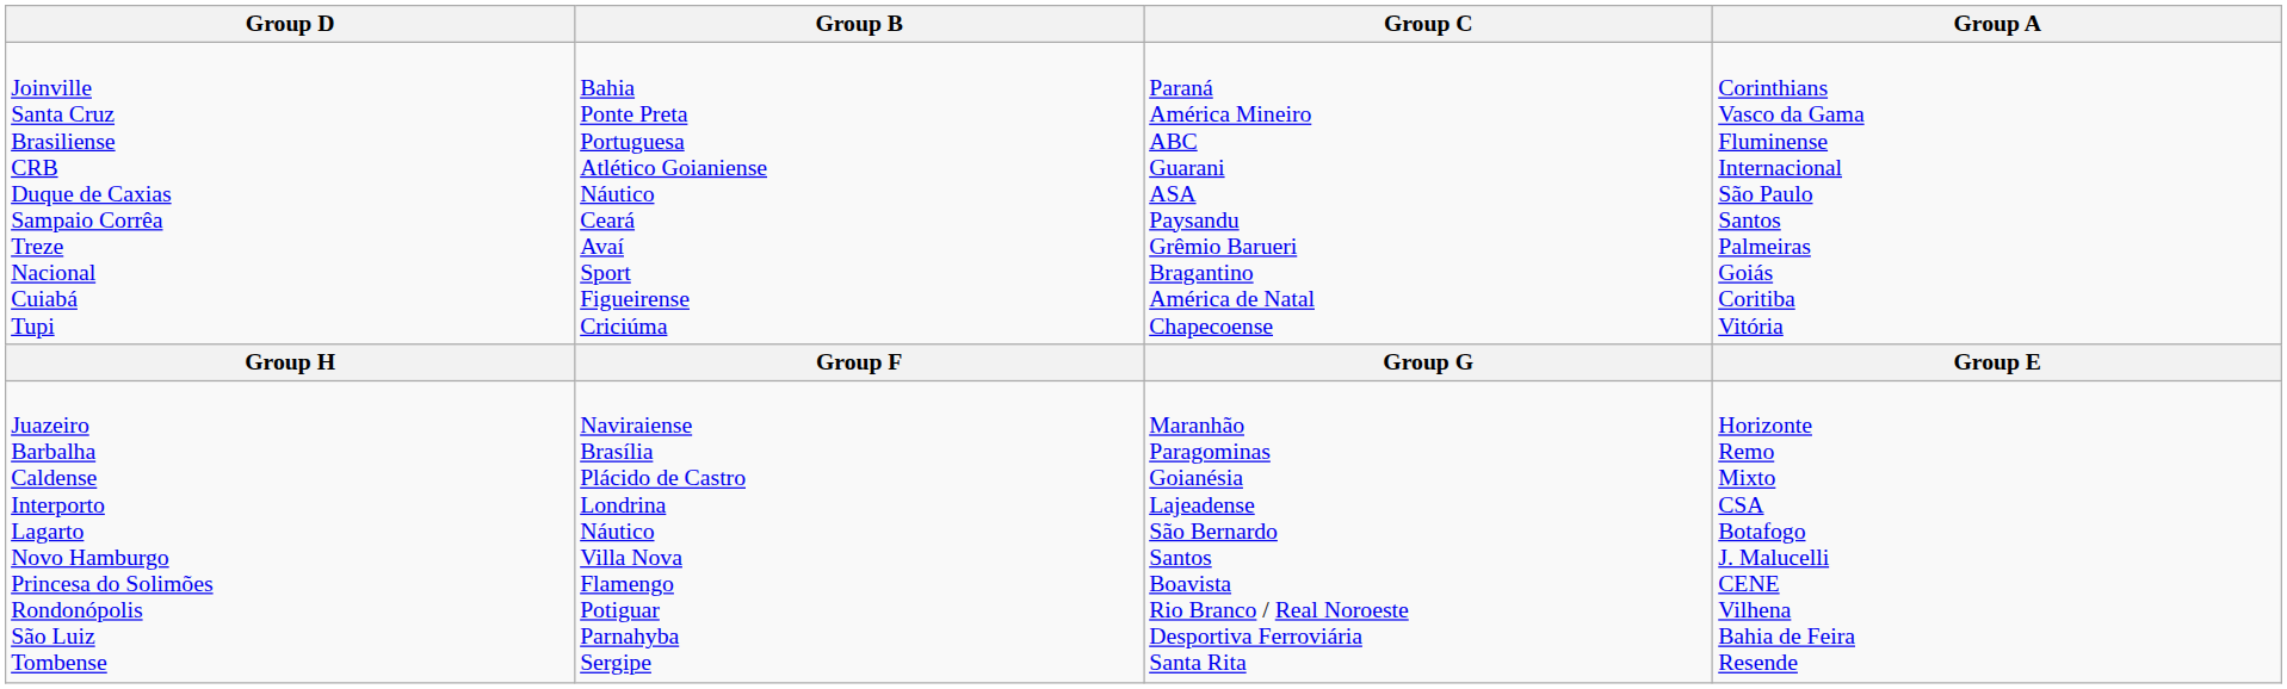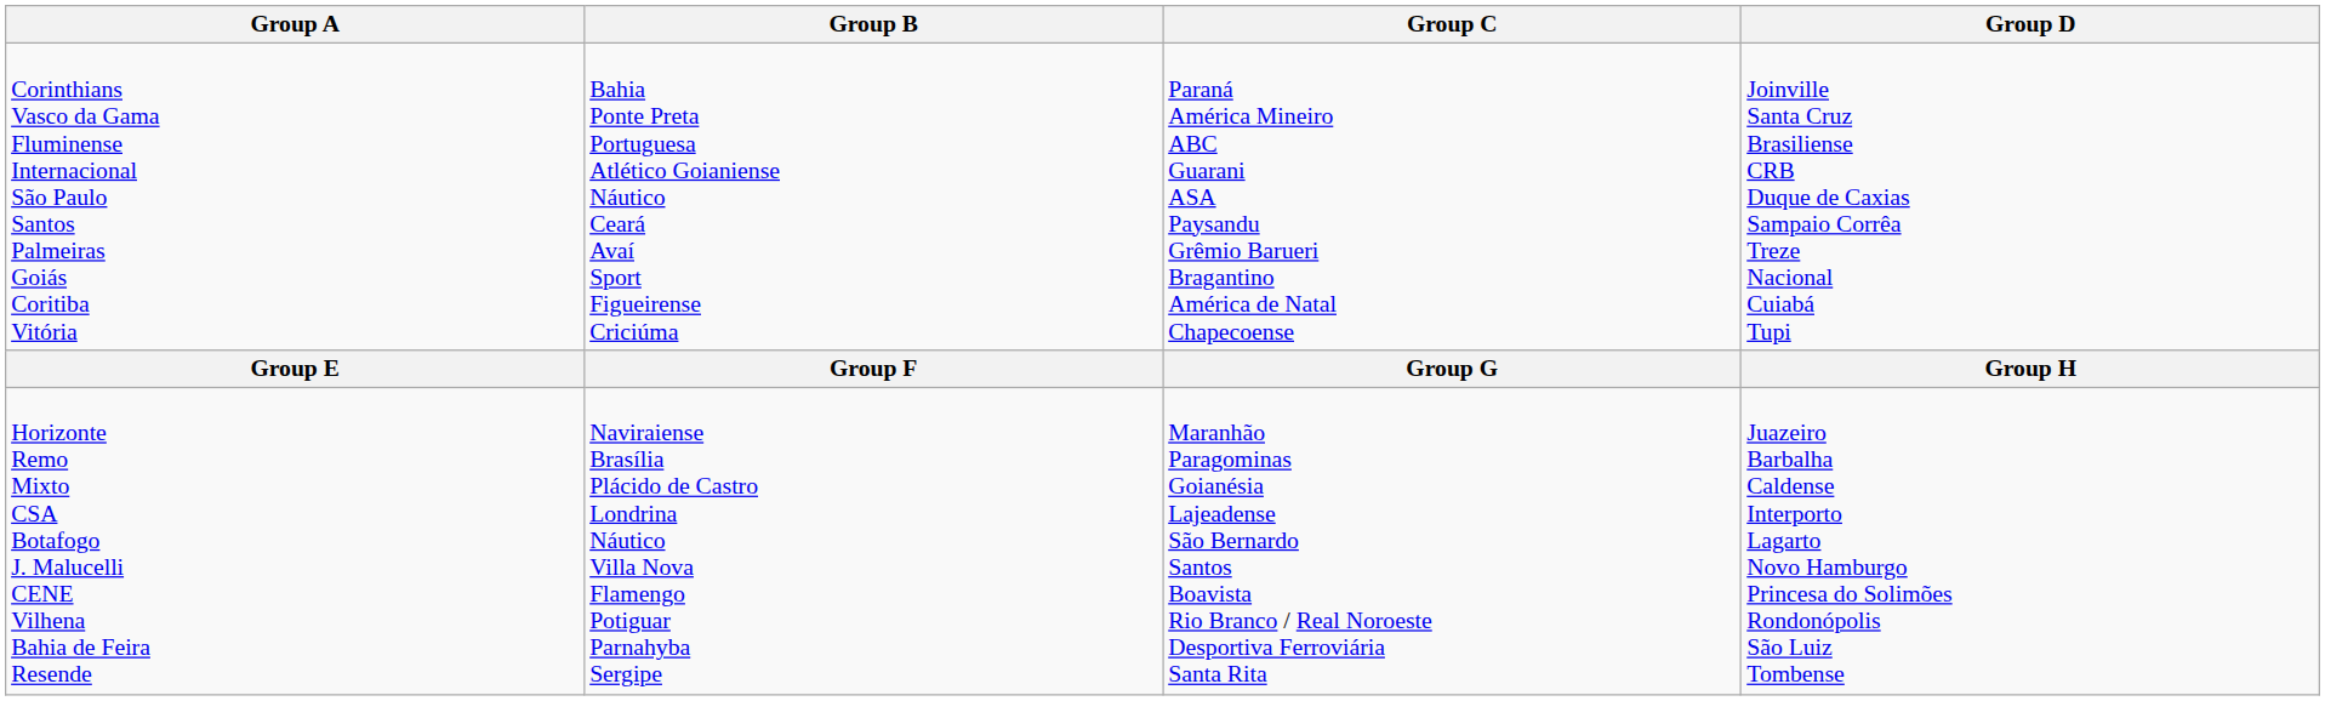columns swapped: Group A <-> Group D
